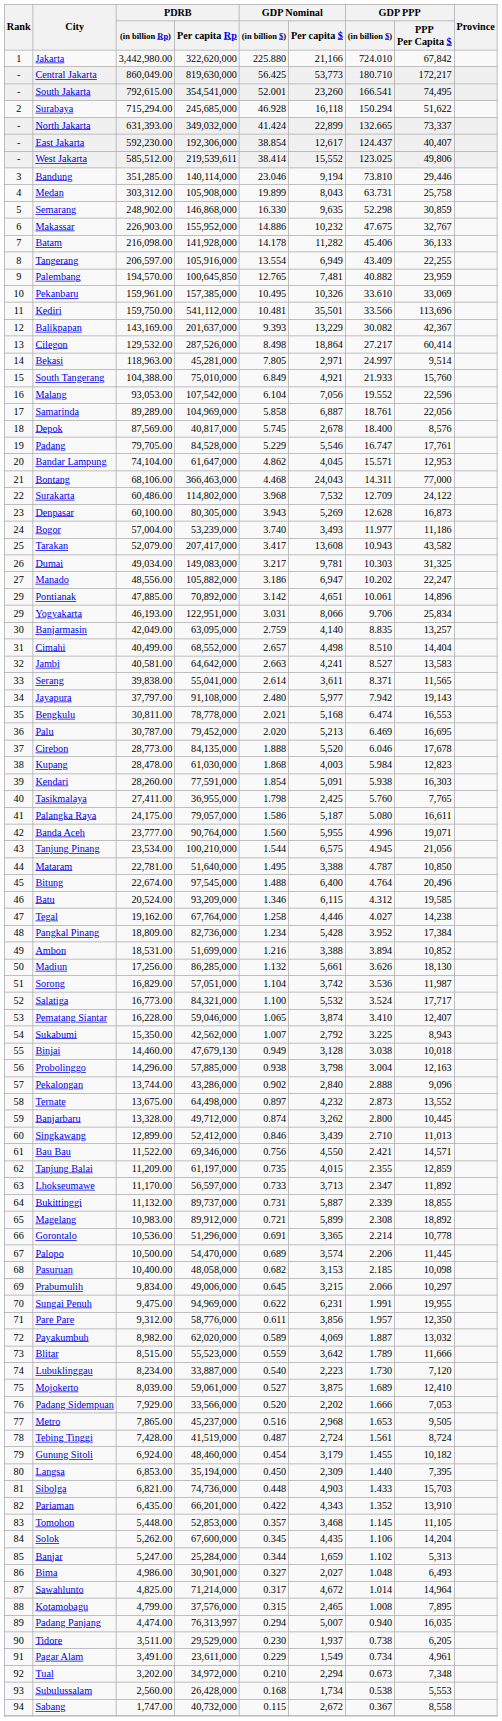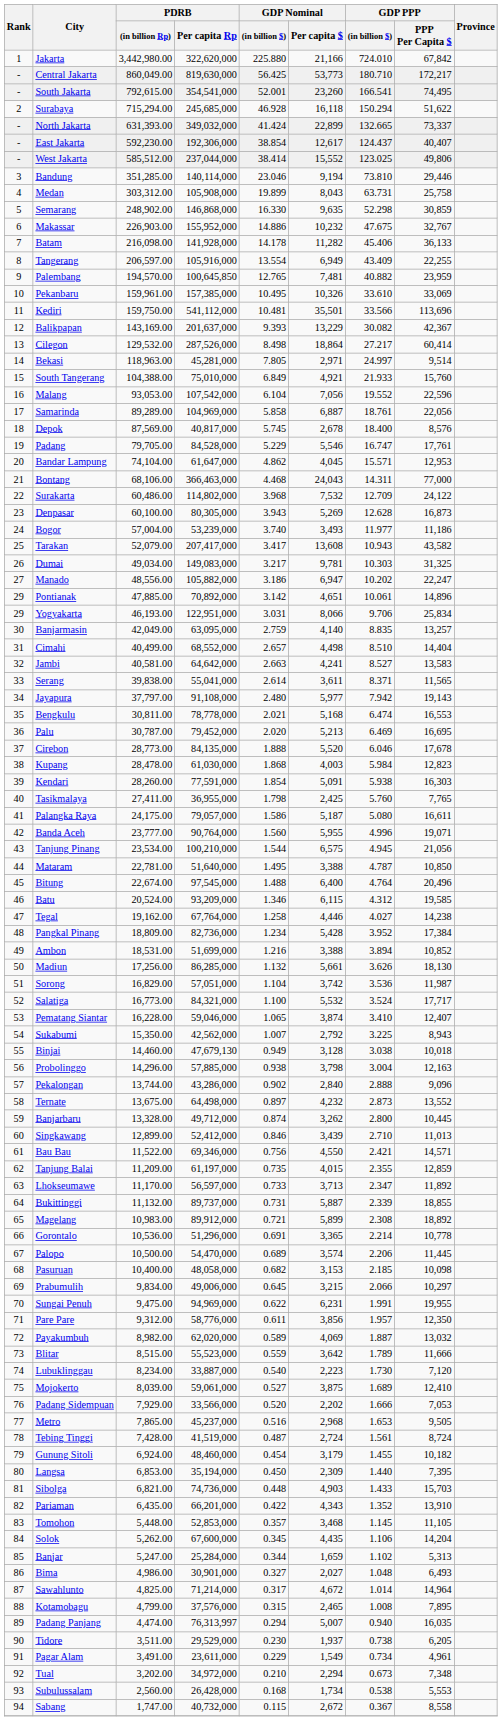West Jakarta | PDRB / Per capita Rp: 219,539,611 -> 237,044,000
